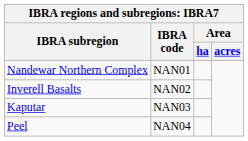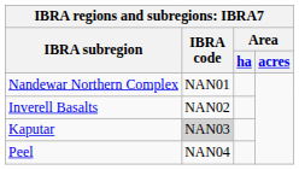Kaputar | IBRA code: no background -> lightgrey background
